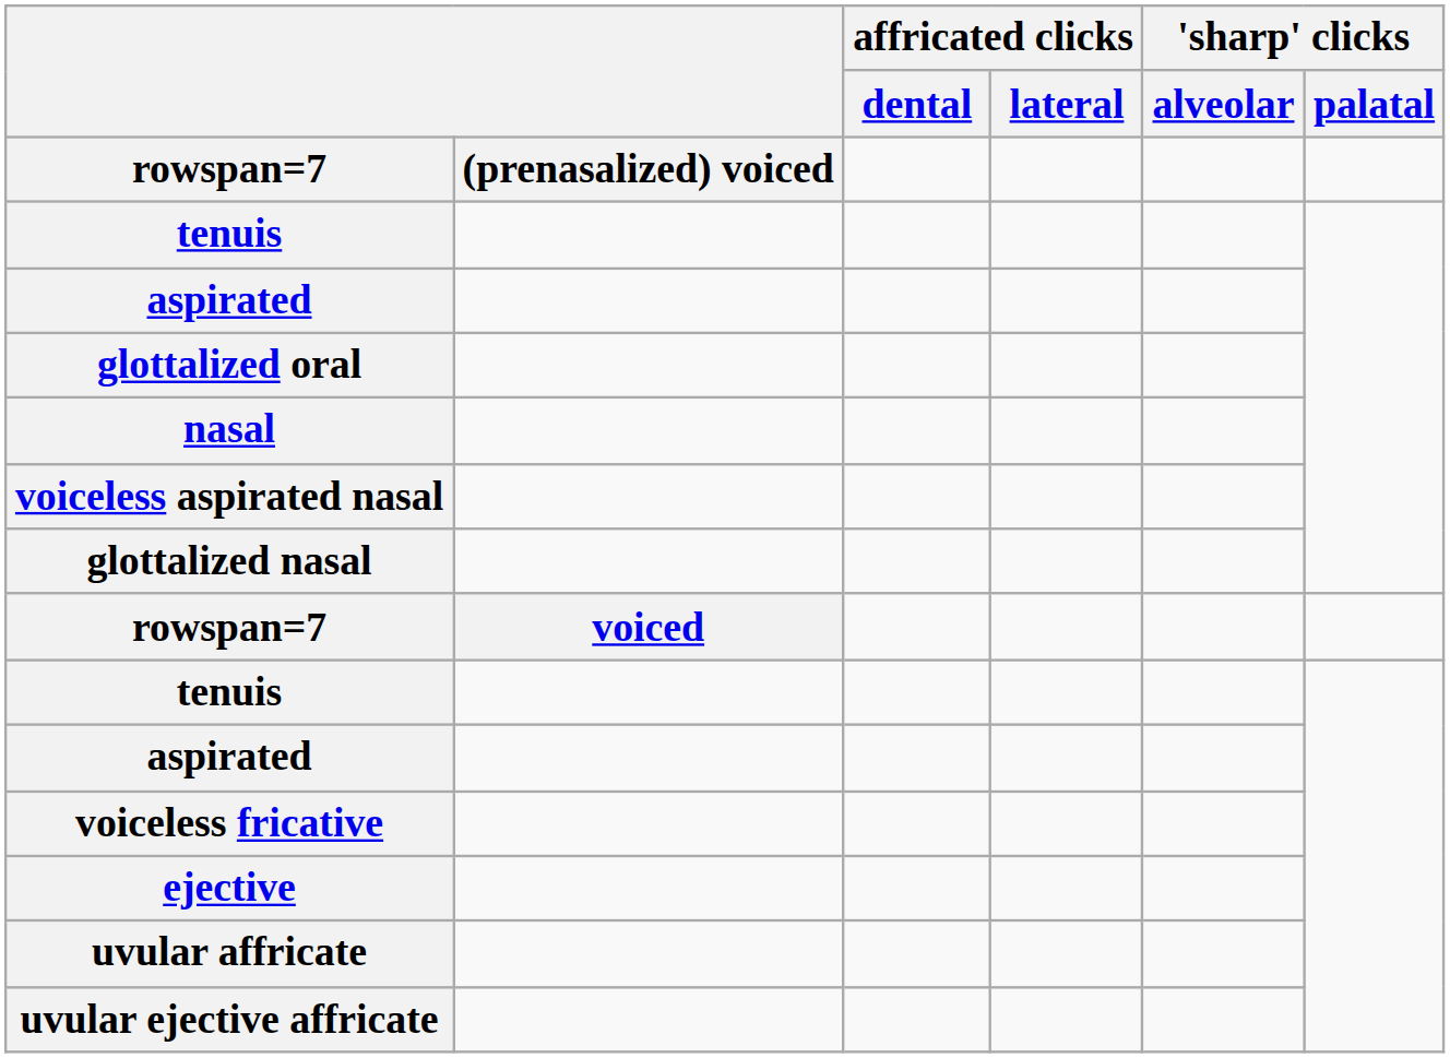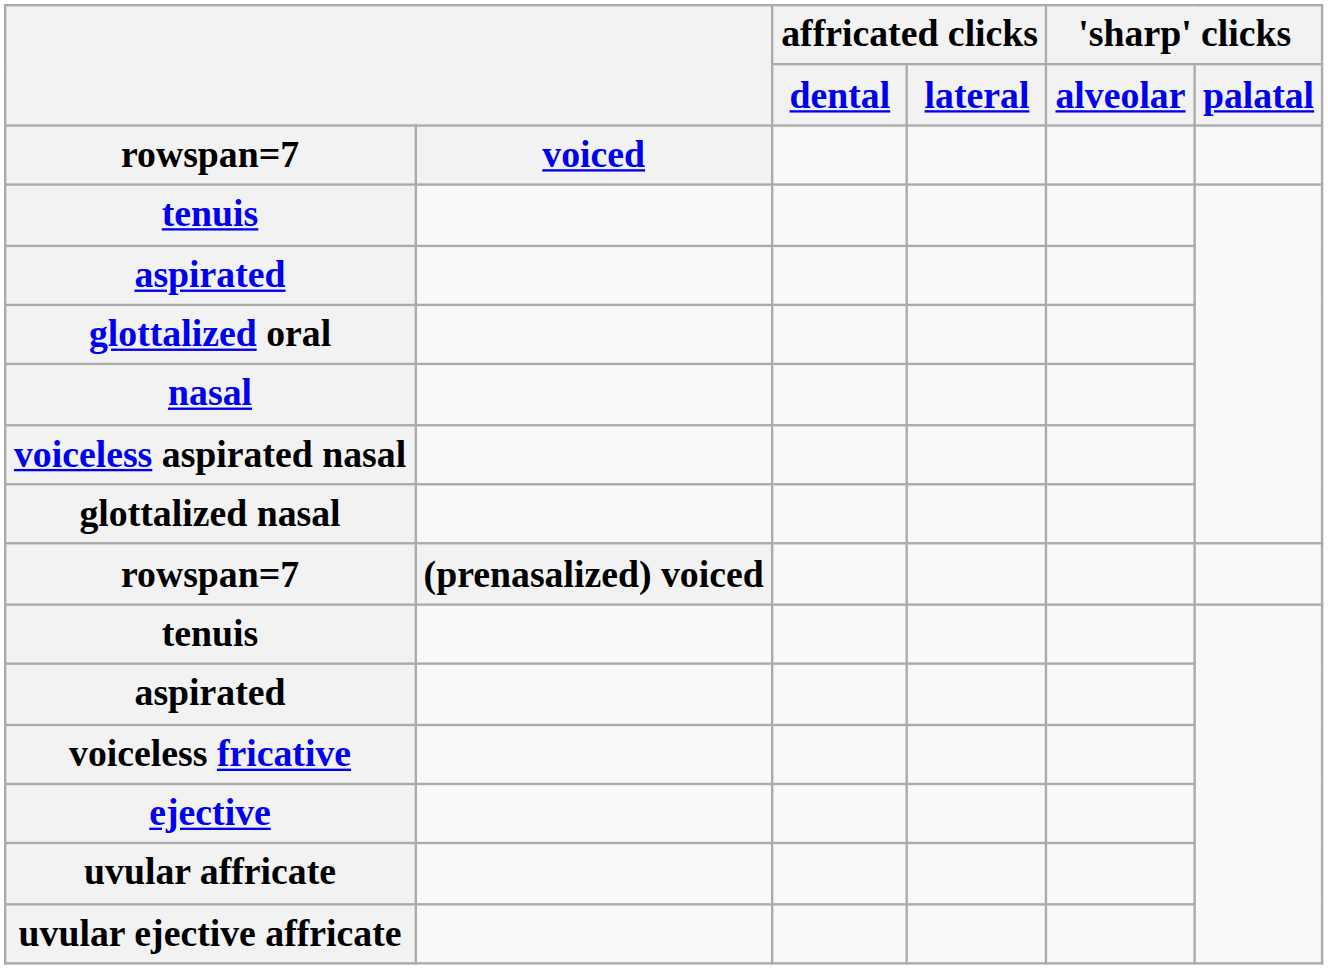rows swapped: rowspan=7 / voiced <-> rowspan=7 / (prenasalized) voiced
